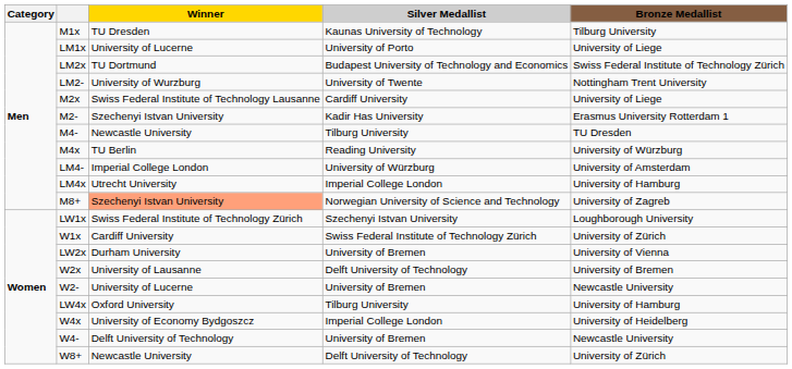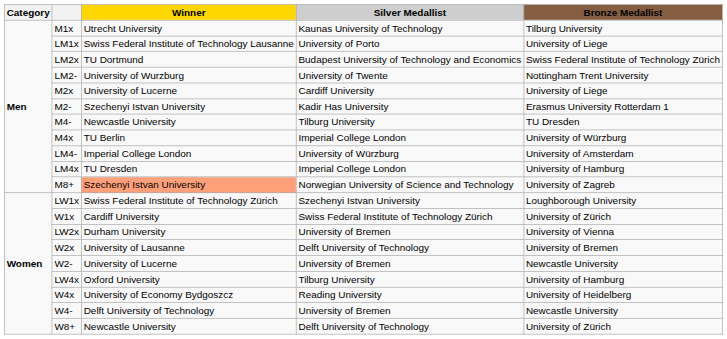M1x | Winner: TU Dresden -> Utrecht University
LM1x | Winner: University of Lucerne -> Swiss Federal Institute of Technology Lausanne
M2x | Winner: Swiss Federal Institute of Technology Lausanne -> University of Lucerne
M4x | Silver Medallist: Reading University -> Imperial College London
LM4x | Winner: Utrecht University -> TU Dresden
W4x | Silver Medallist: Imperial College London -> Reading University
